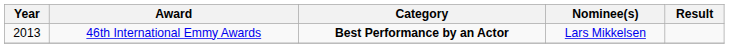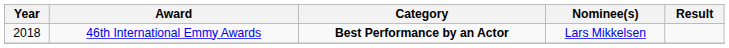46th International Emmy Awards | Year: 2013 -> 2018
